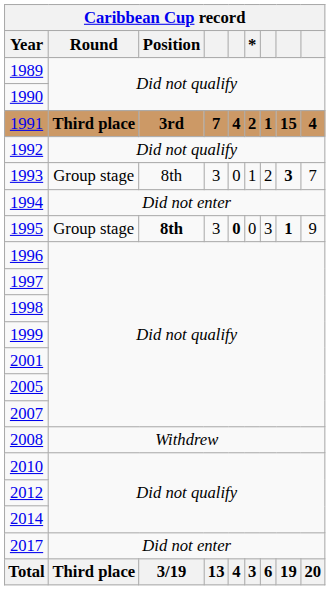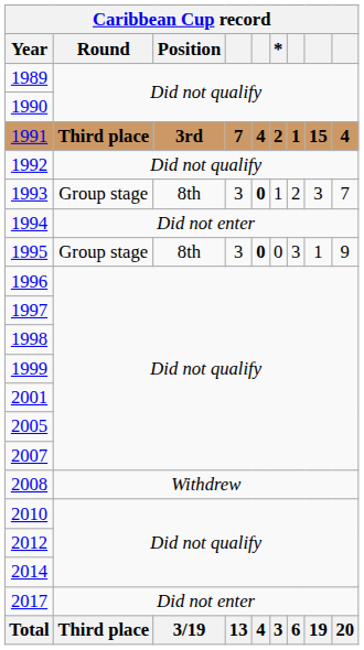1993 | column 5: normal -> bold
1993 | column 8: bold -> normal
1995 | Caribbean Cup record / Position: bold -> normal
1995 | column 8: bold -> normal
